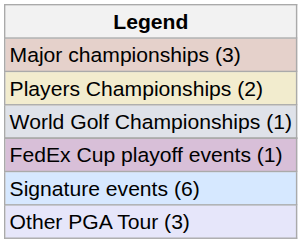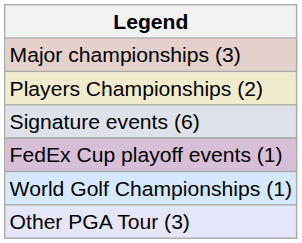row 4 | column 1: World Golf Championships (1) -> Signature events (6)
row 6 | column 1: Signature events (6) -> World Golf Championships (1)
